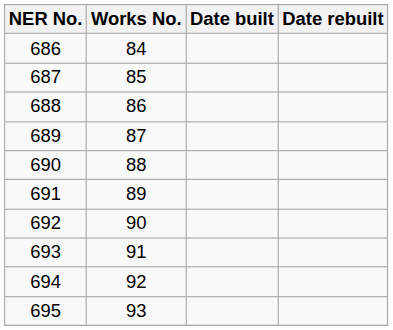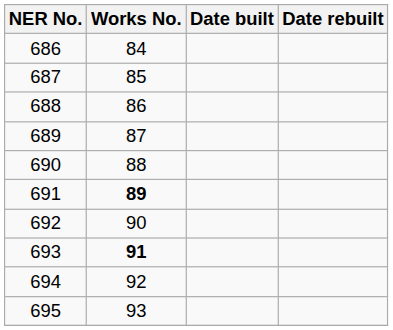691 | Works No.: normal -> bold
693 | Works No.: normal -> bold
